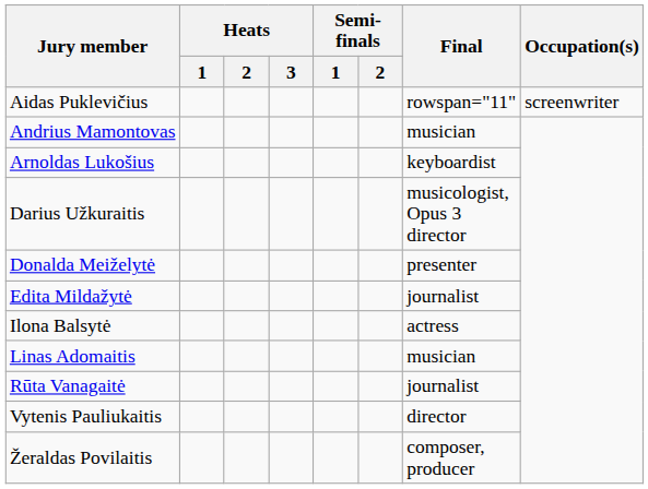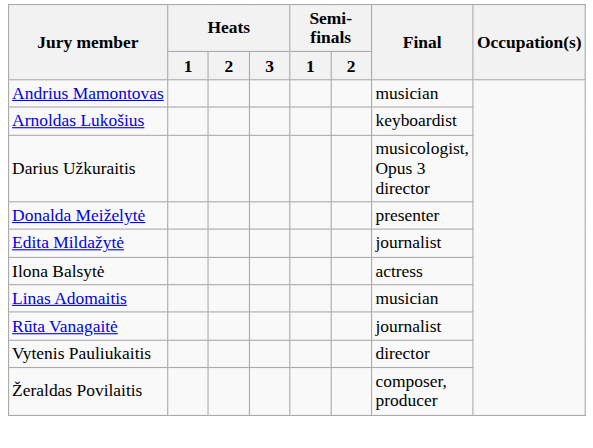- row: Aidas Puklevičius | rowspan="11" | screenwriter
